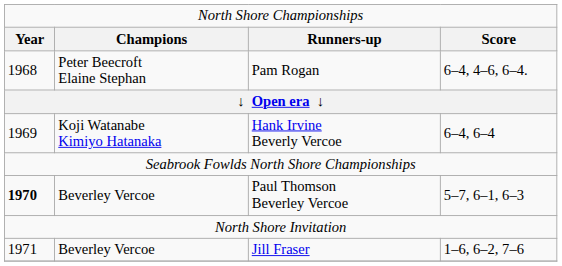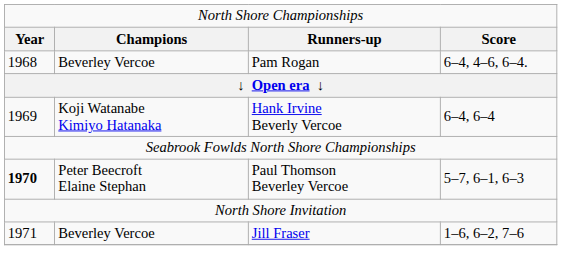Pam Rogan | column 2: Peter Beecroft Elaine Stephan -> Beverley Vercoe
Paul Thomson Beverley Vercoe | column 2: Beverley Vercoe -> Peter Beecroft Elaine Stephan
